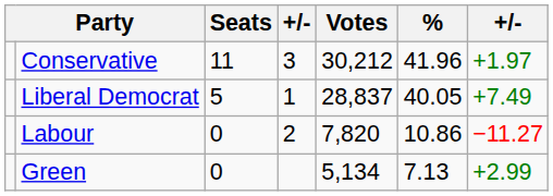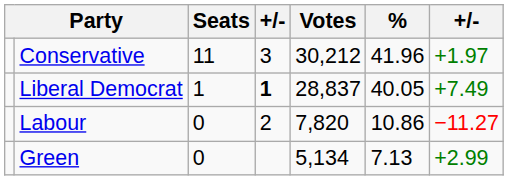Liberal Democrat | Seats: 5 -> 1
Liberal Democrat | column 4: normal -> bold
